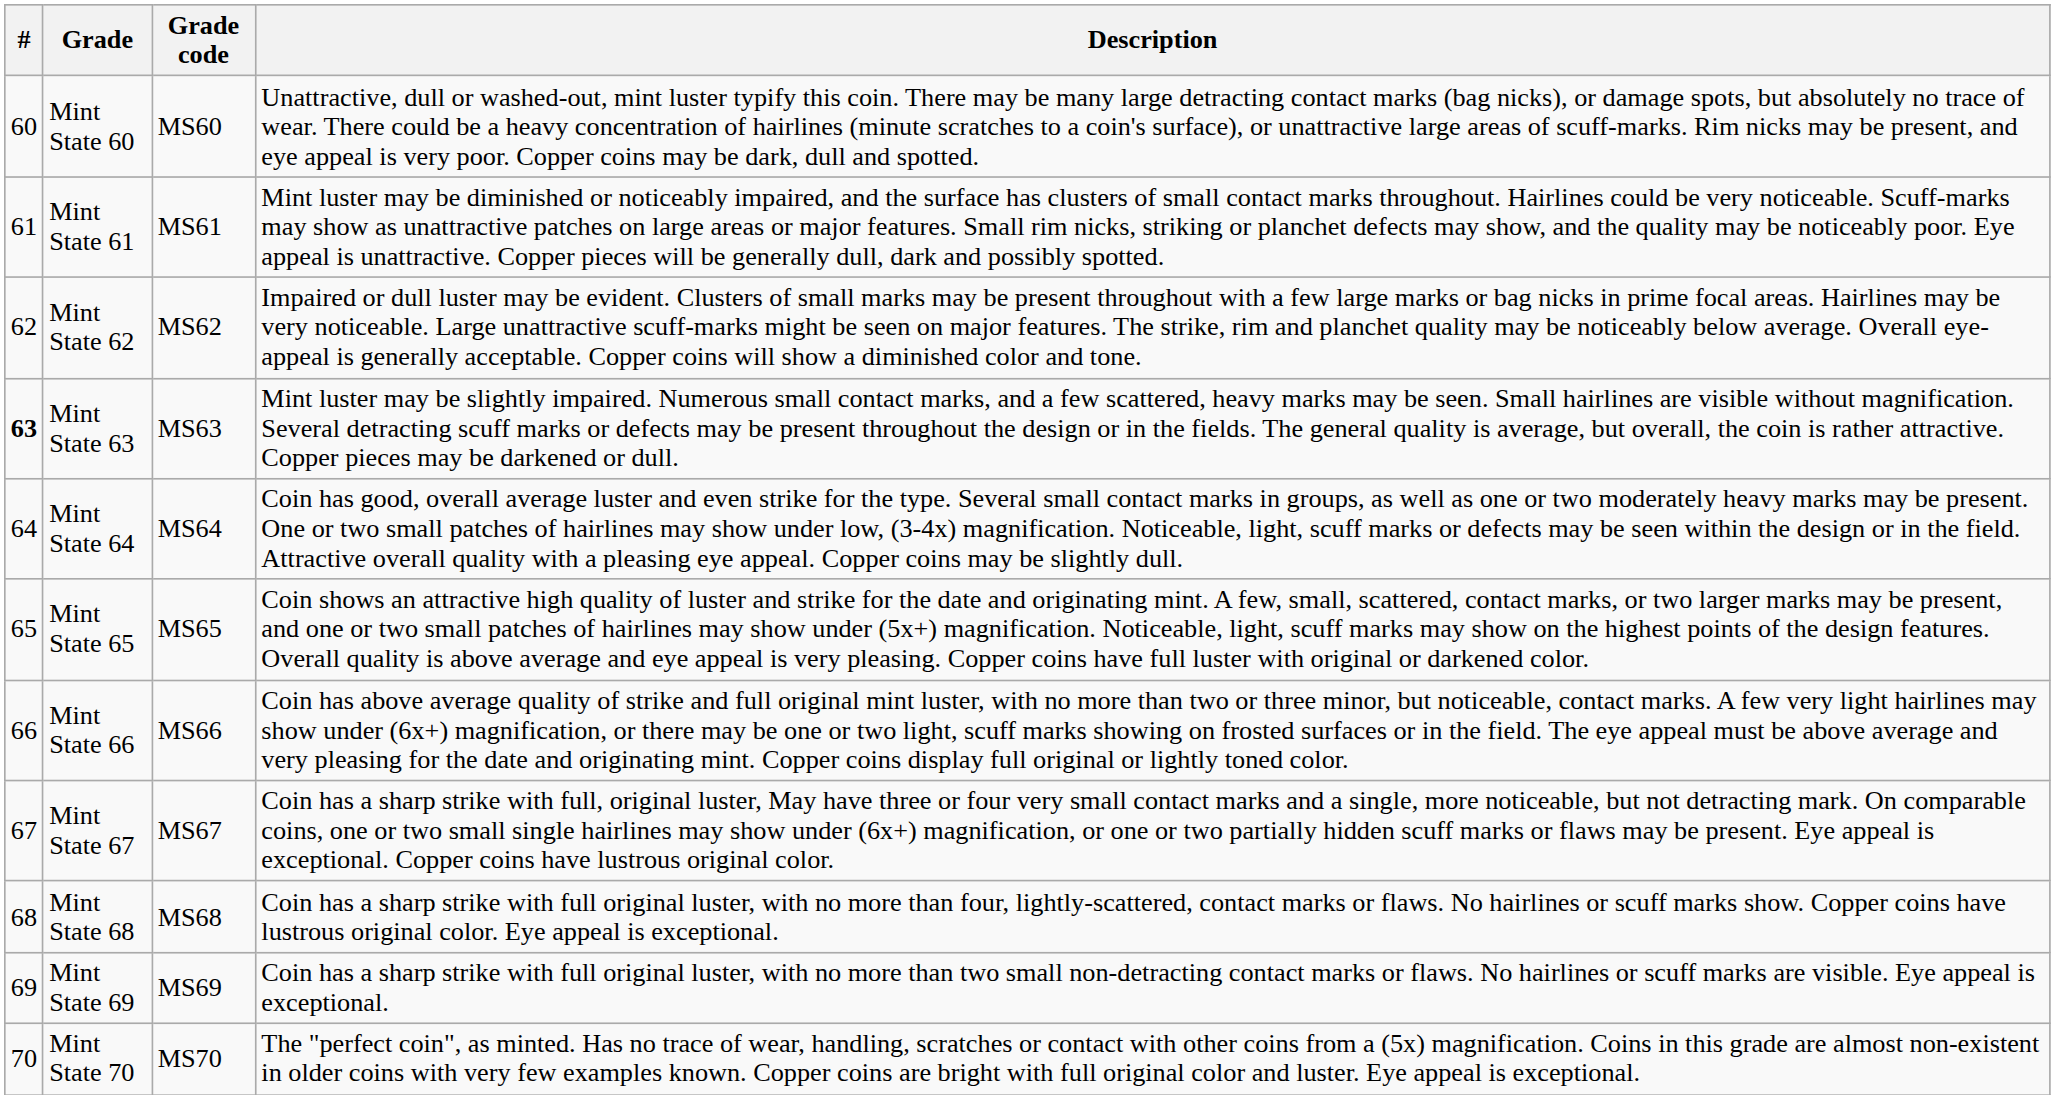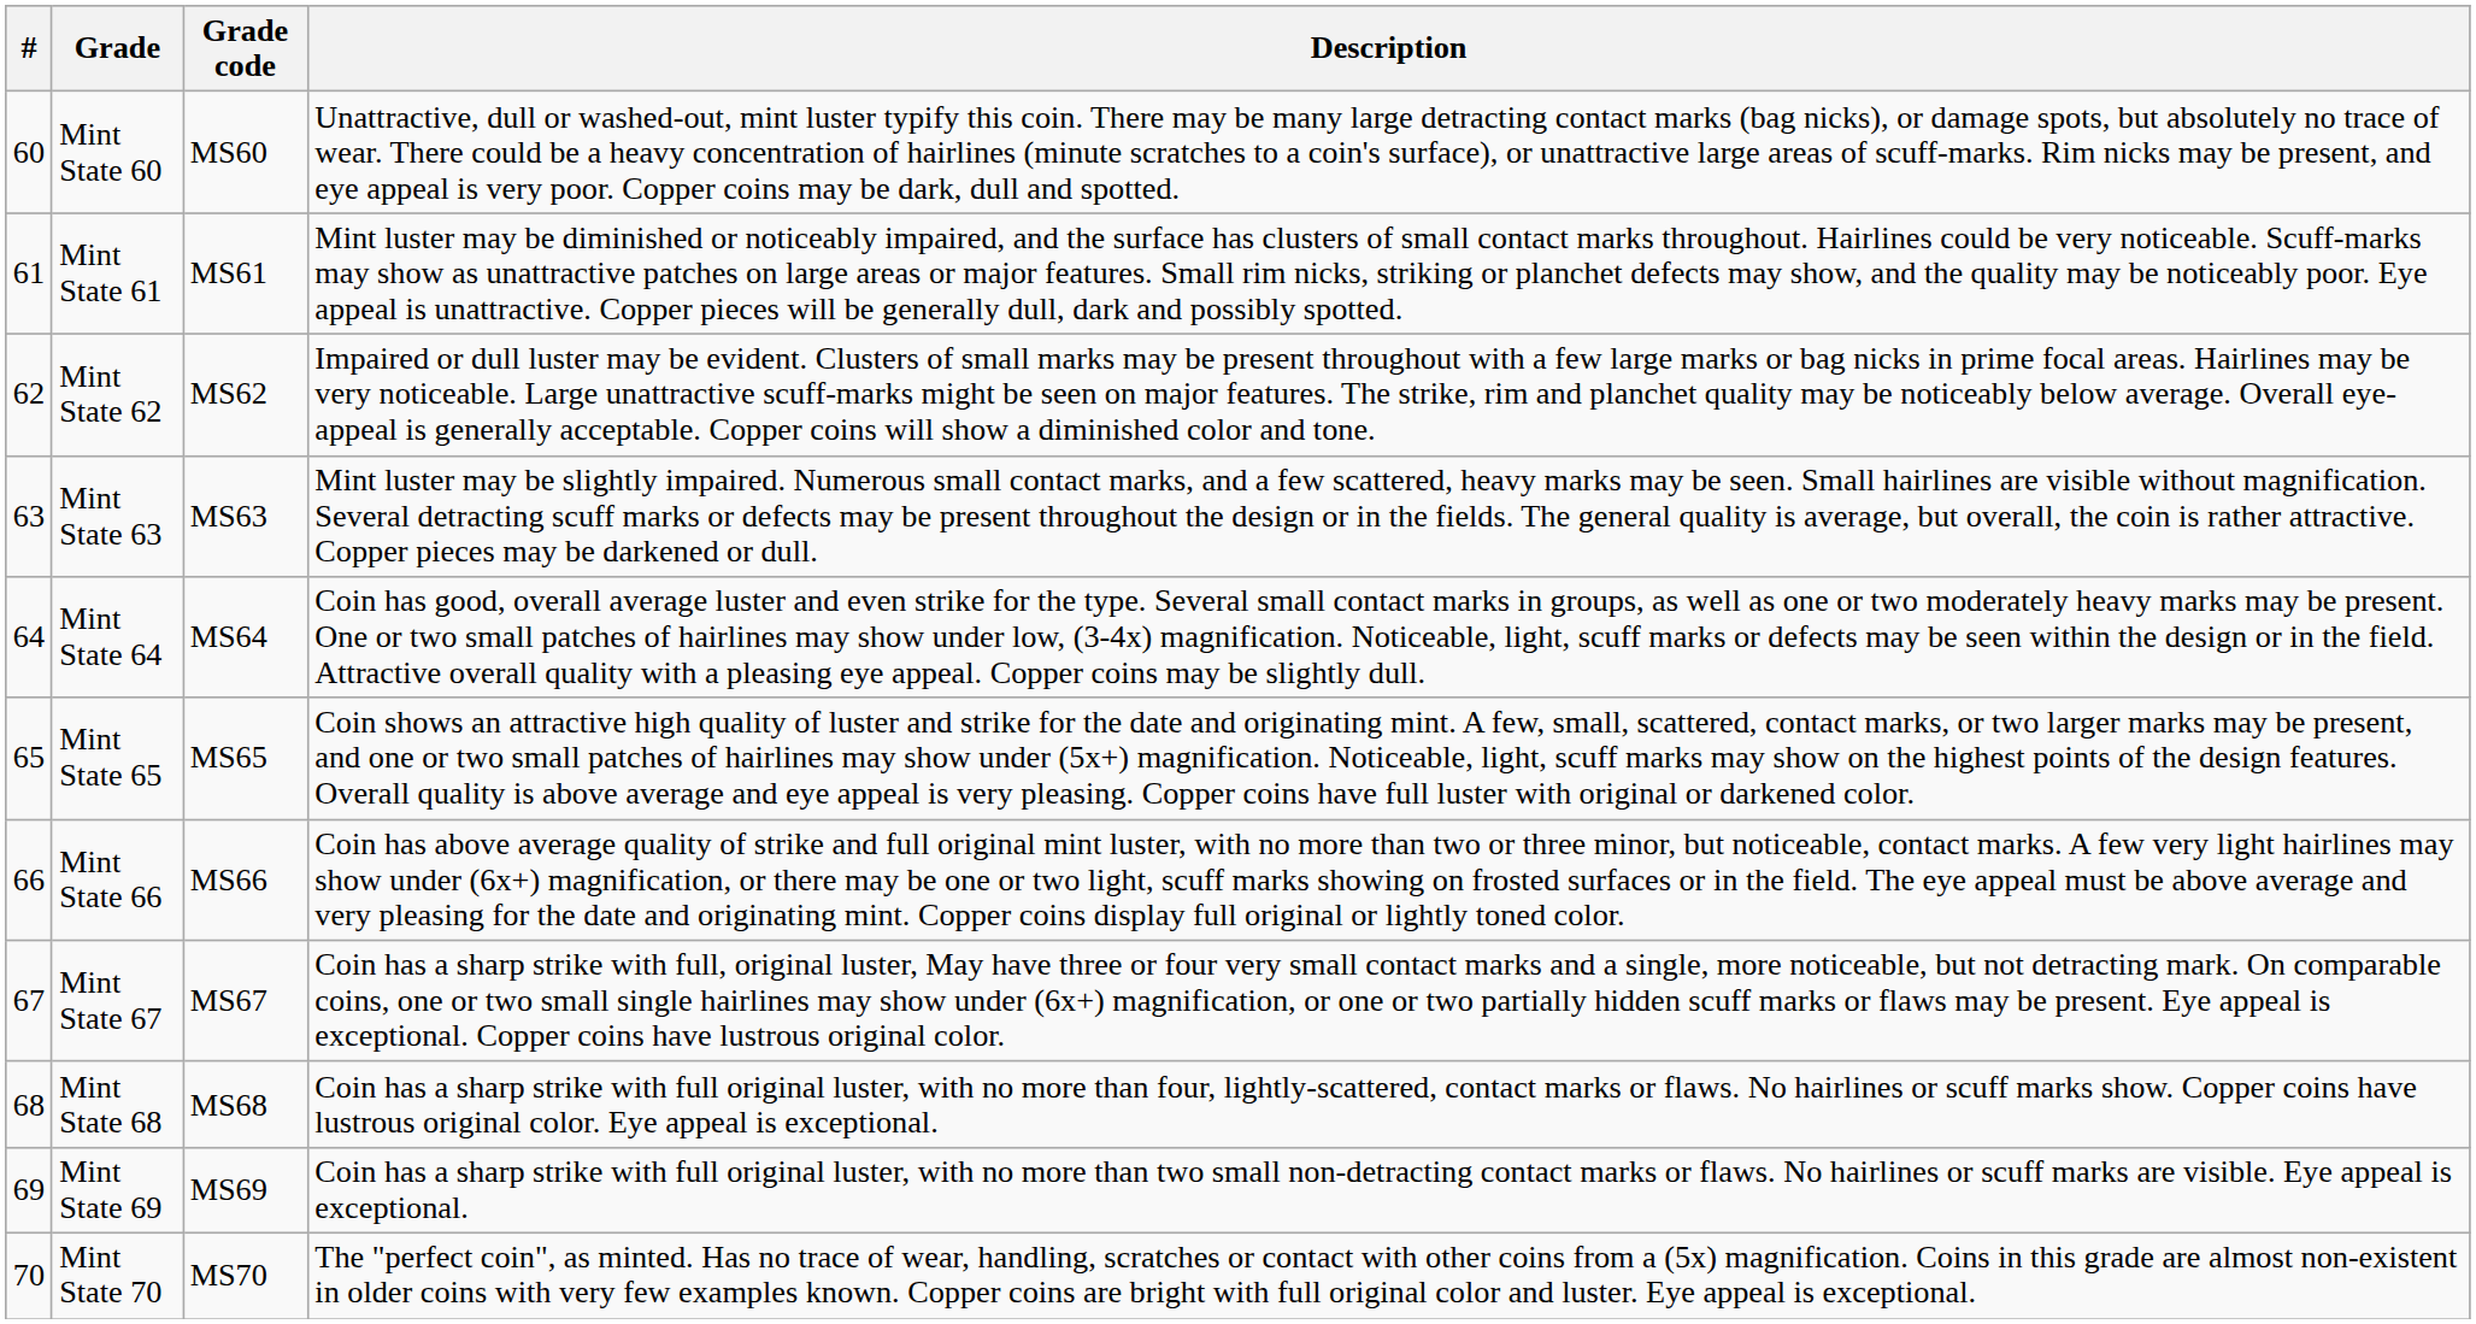Mint State 63 | #: bold -> normal
